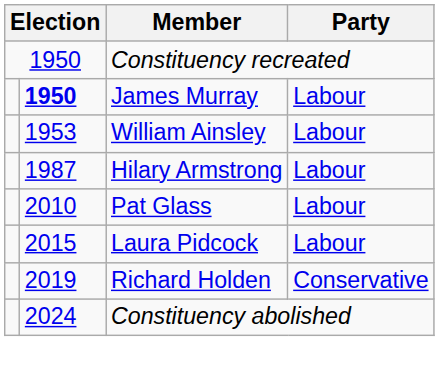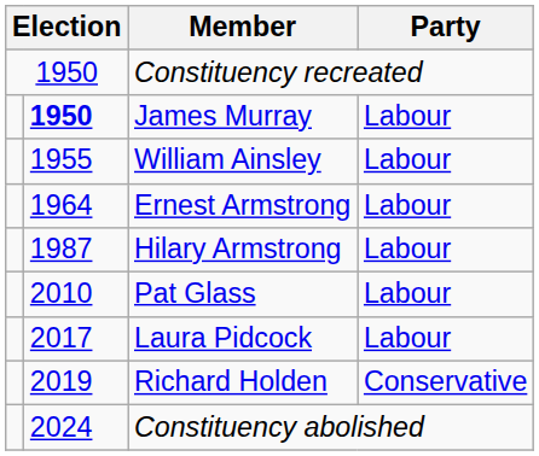William Ainsley | column 2: 1953 -> 1955
+ row: 1964 | Ernest Armstrong | Labour
Laura Pidcock | column 2: 2015 -> 2017
